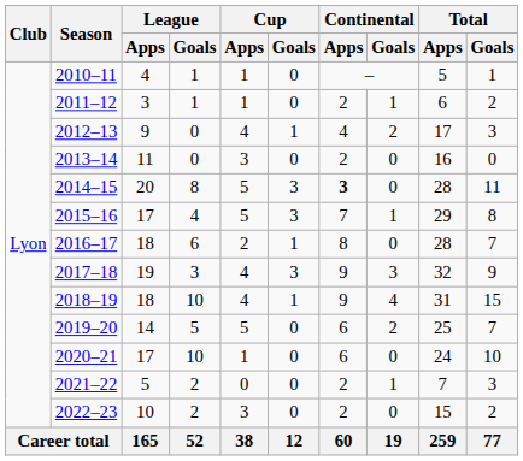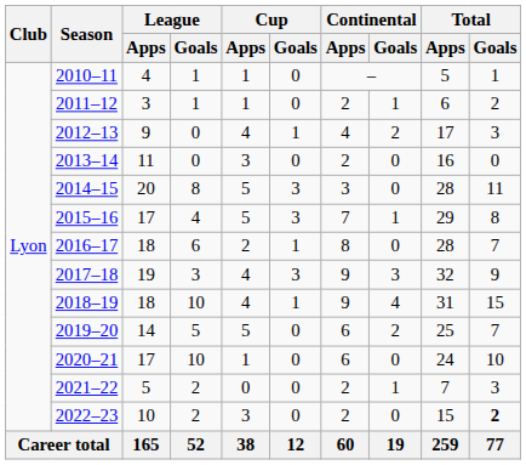2014–15 | Continental / Apps: bold -> normal
2022–23 | Total / Goals: normal -> bold
